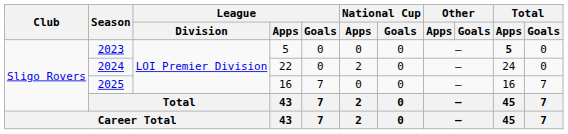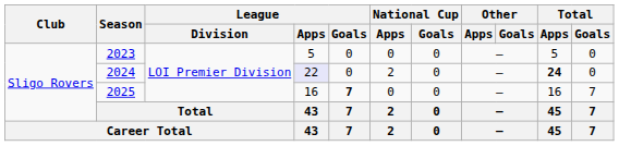2023 | Total / Apps: bold -> normal
2024 | League / Apps: no background -> lavender background
2024 | Total / Apps: normal -> bold
2025 | League / Goals: normal -> bold
